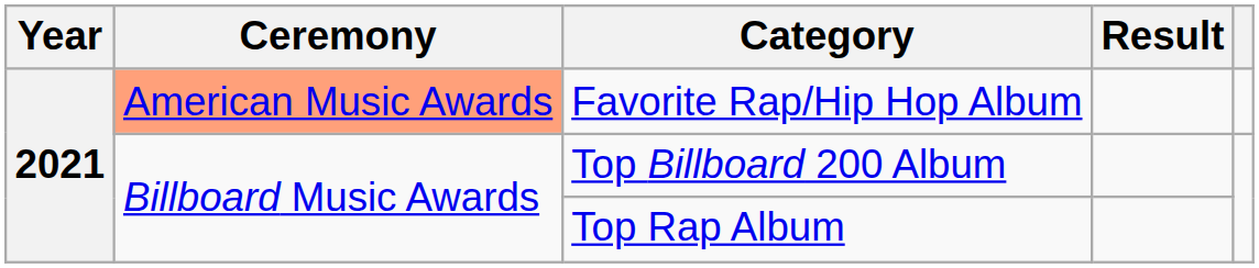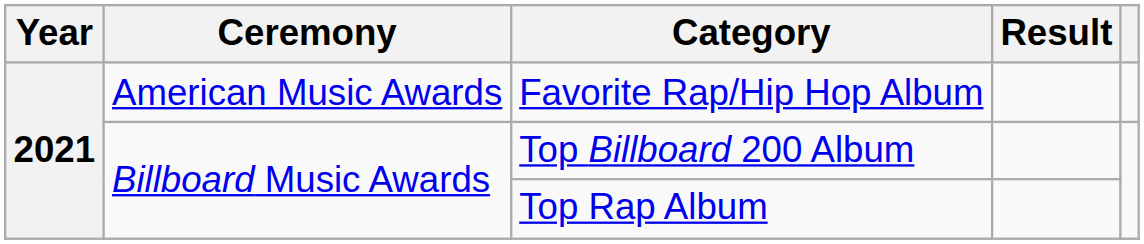Favorite Rap/Hip Hop Album | Ceremony: lightsalmon background -> no background
